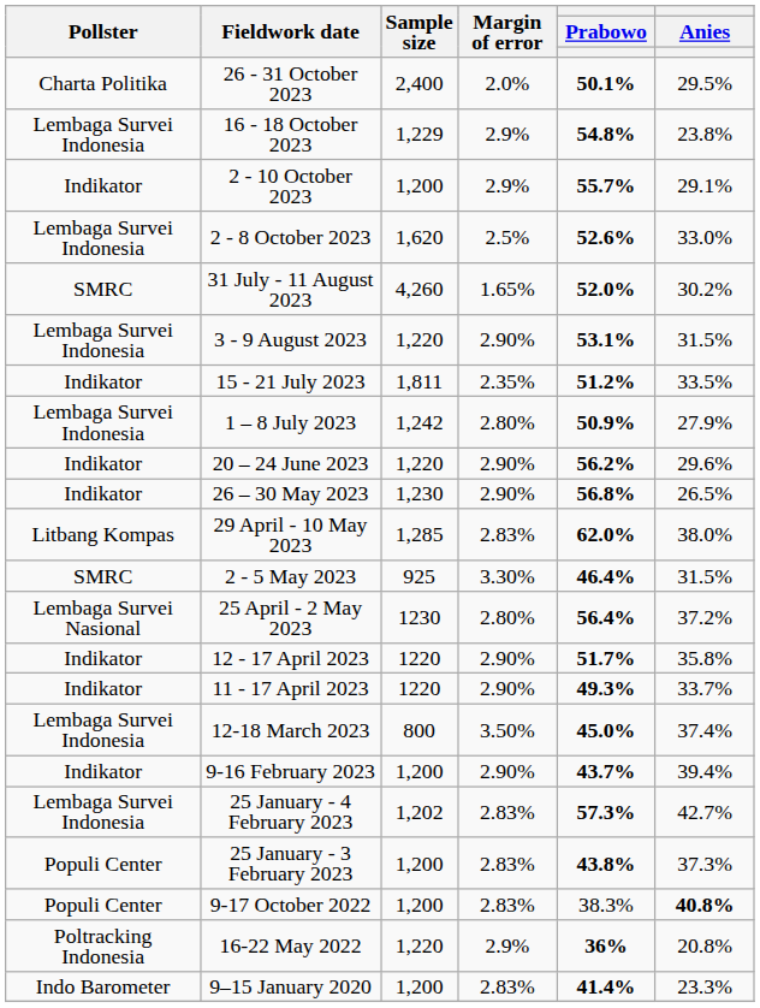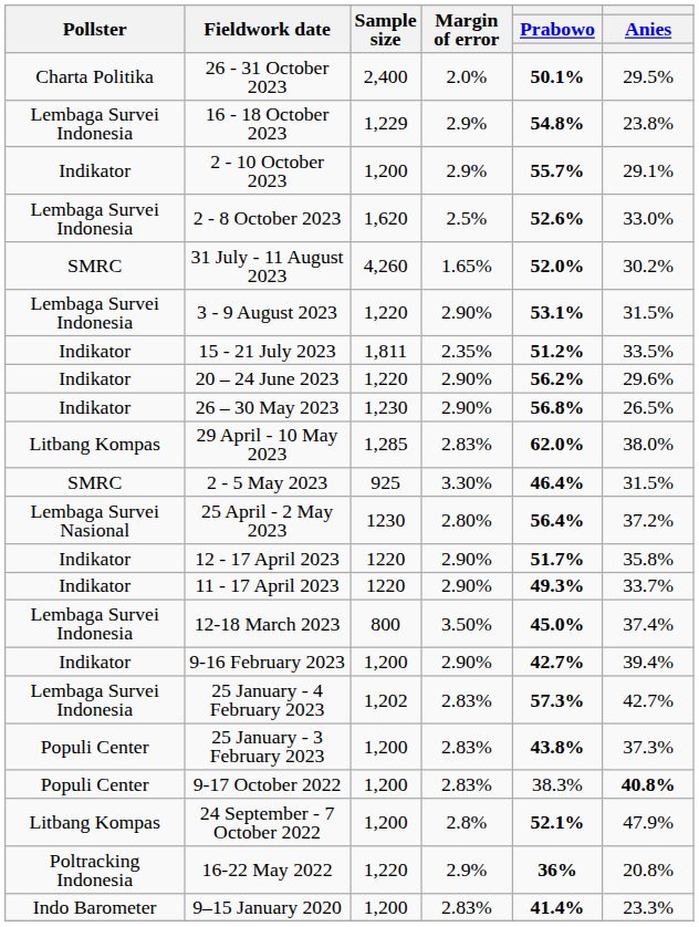- row: Lembaga Survei Indonesia | 1 – 8 July 2023 | 1,242 | 2.80% | 50.9% | 27.9%
9-16 February 2023 | Prabowo: 43.7% -> 42.7%
+ row: Litbang Kompas | 24 September - 7 October 2022 | 1,200 | 2.8% | 52.1% | 47.9%
